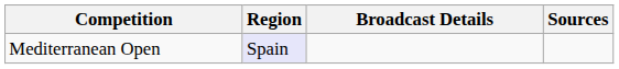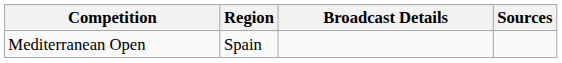Mediterranean Open | Region: lavender background -> no background
